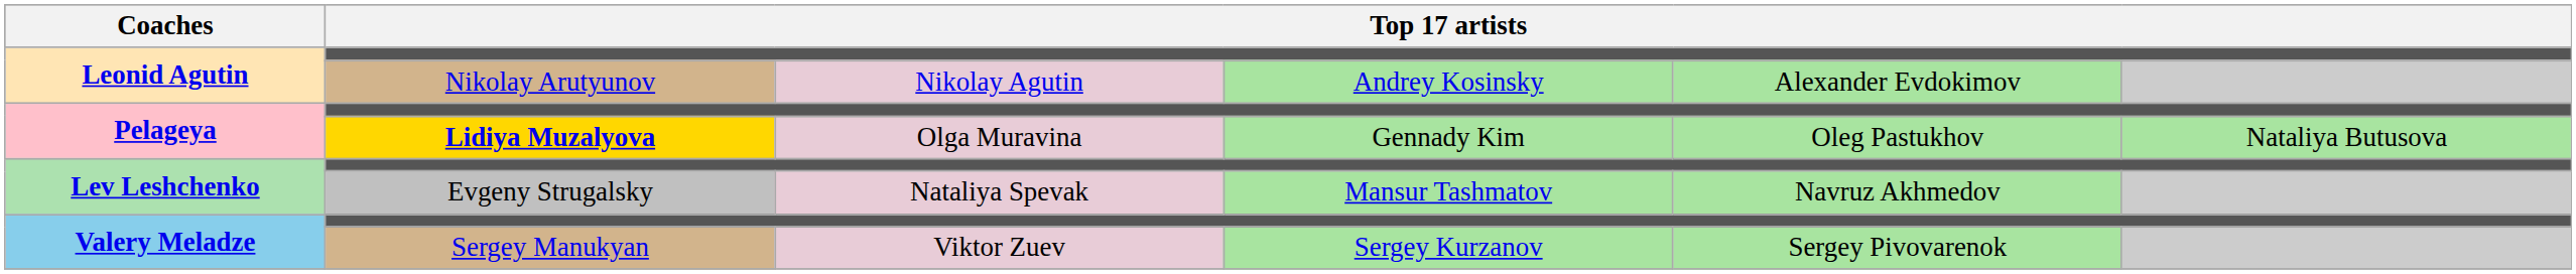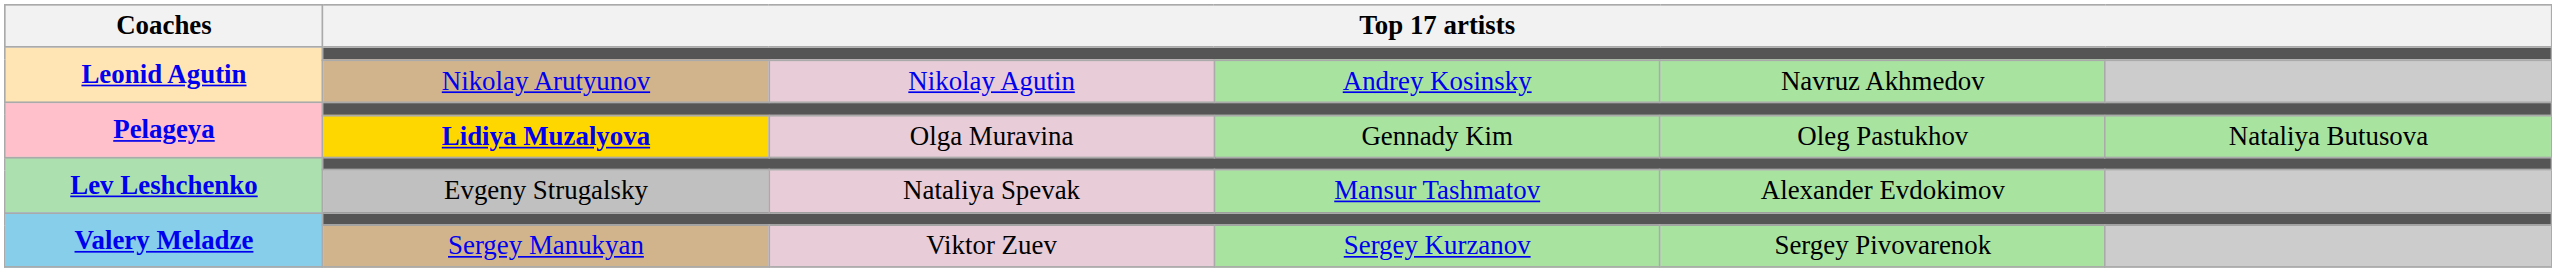Nikolay Arutyunov | column 5: Alexander Evdokimov -> Navruz Akhmedov
Evgeny Strugalsky | column 5: Navruz Akhmedov -> Alexander Evdokimov
